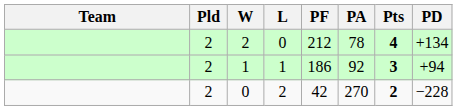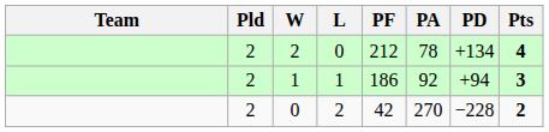columns swapped: PD <-> Pts
